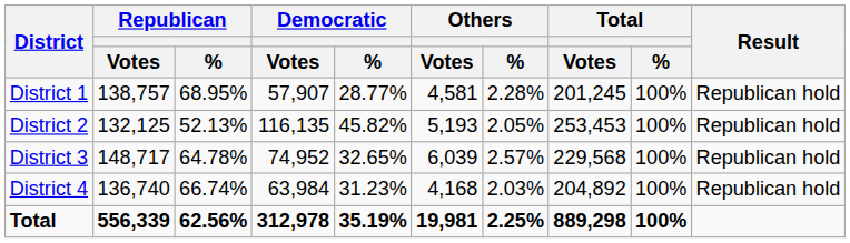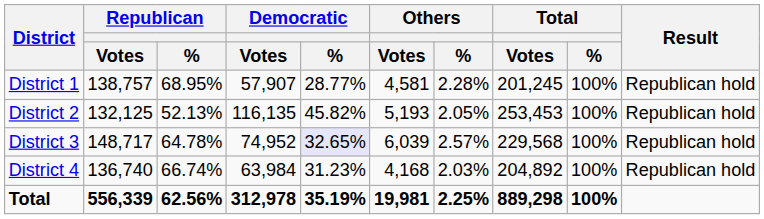District 3 | Democratic / %: no background -> lavender background
